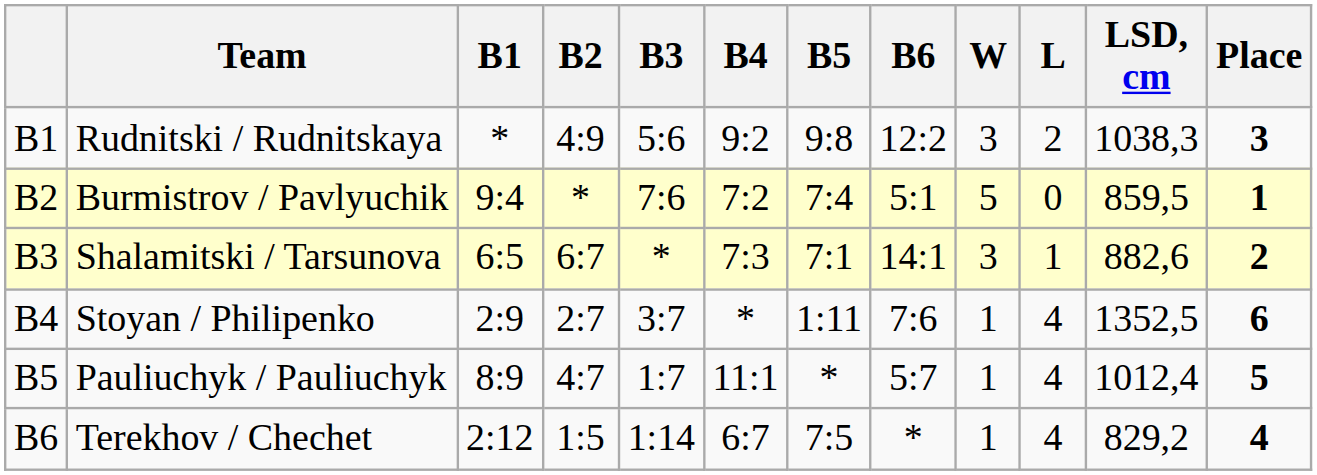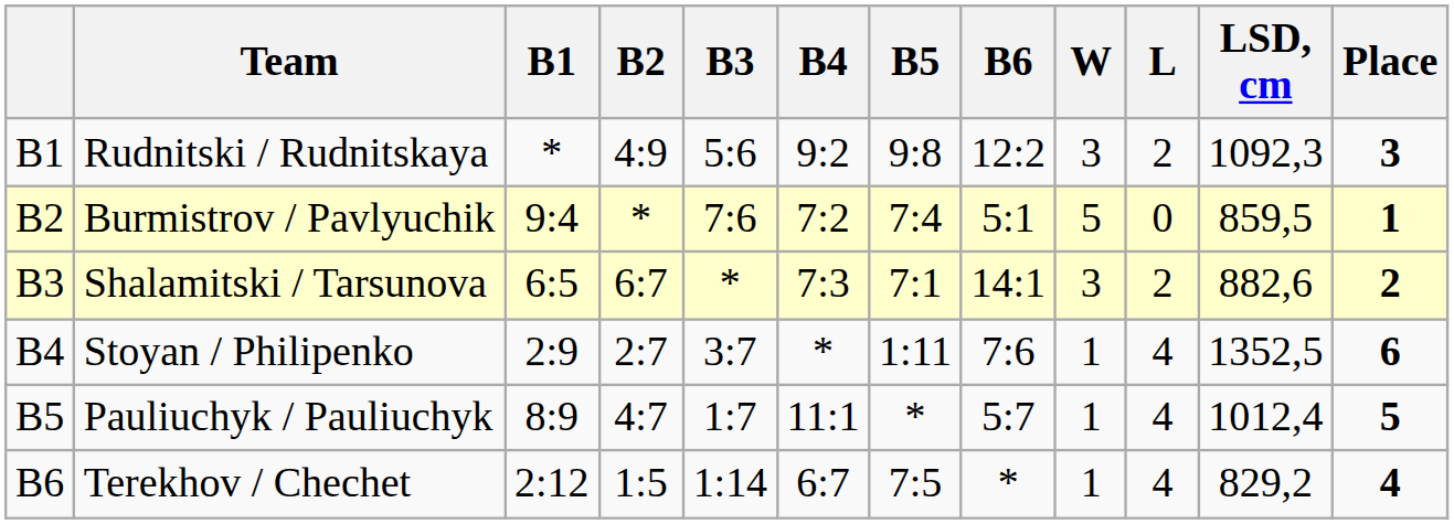Rudnitski / Rudnitskaya | LSD, cm: 1038,3 -> 1092,3
Shalamitski / Tarsunova | L: 1 -> 2
